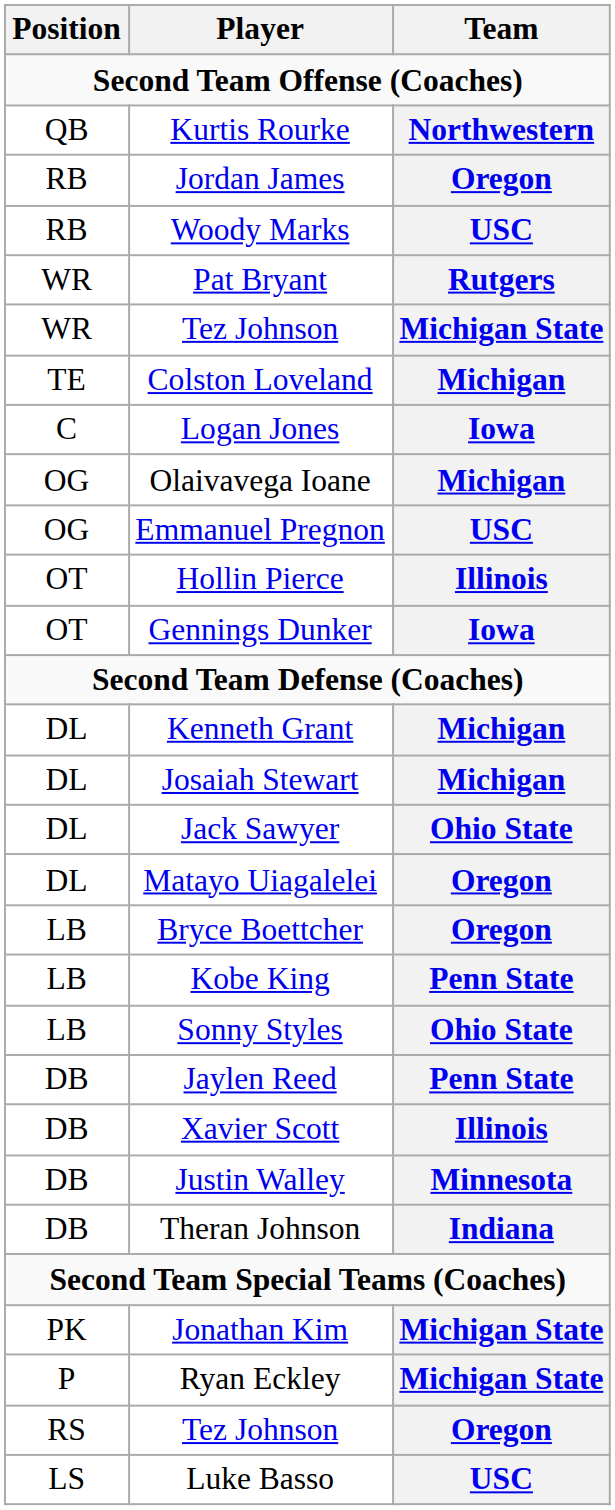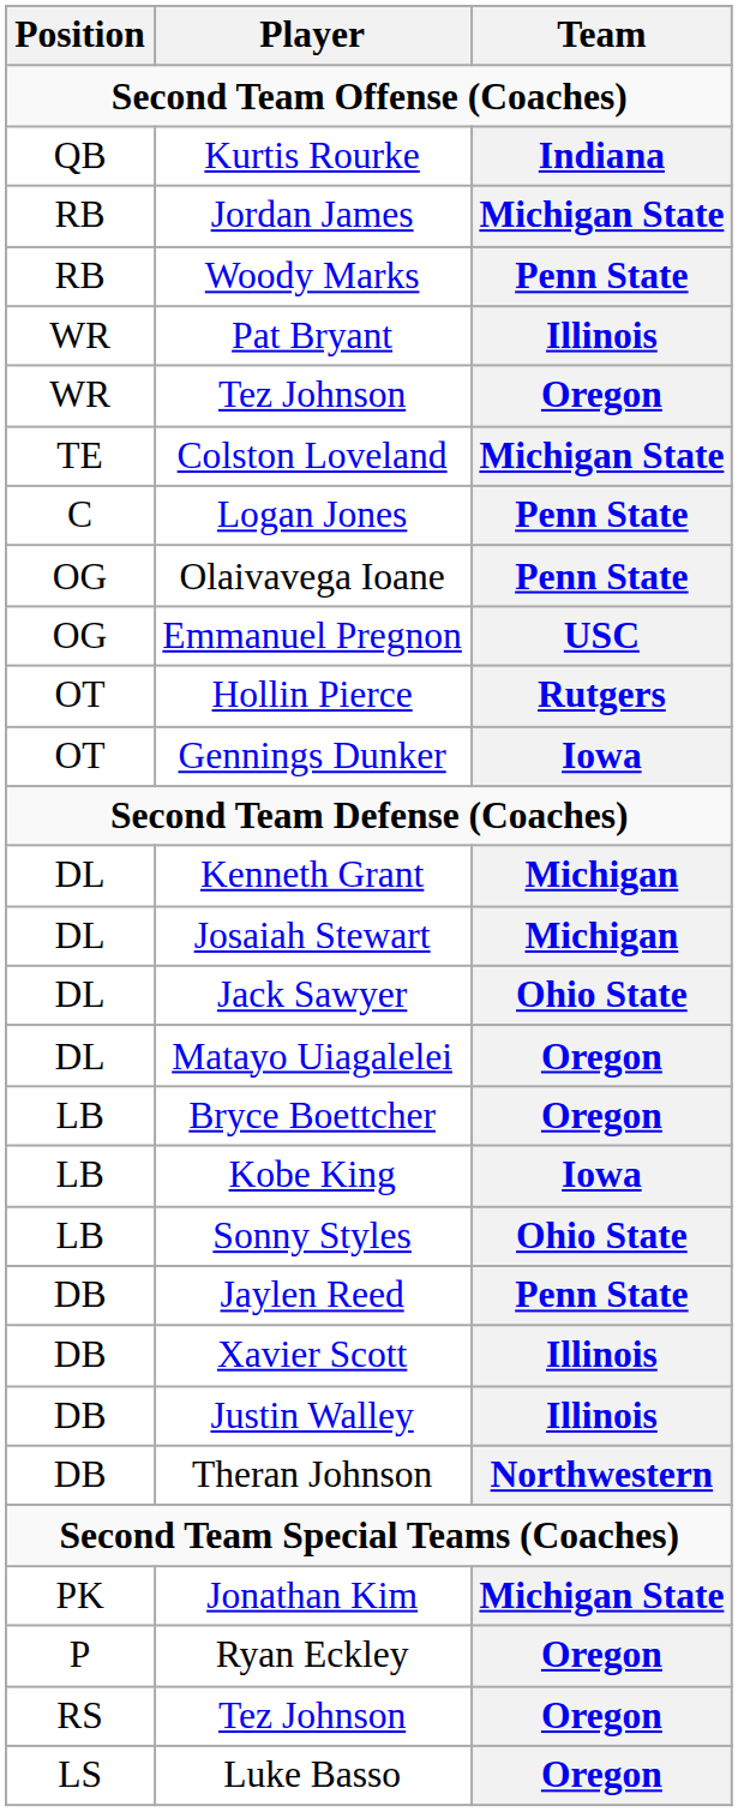Kurtis Rourke | Team: Northwestern -> Indiana
Jordan James | Team: Oregon -> Michigan State
Woody Marks | Team: USC -> Penn State
Pat Bryant | Team: Rutgers -> Illinois
WR / Tez Johnson | Team: Michigan State -> Oregon
Colston Loveland | Team: Michigan -> Michigan State
Logan Jones | Team: Iowa -> Penn State
Olaivavega Ioane | Team: Michigan -> Penn State
Hollin Pierce | Team: Illinois -> Rutgers
Kobe King | Team: Penn State -> Iowa
Justin Walley | Team: Minnesota -> Illinois
Theran Johnson | Team: Indiana -> Northwestern
Ryan Eckley | Team: Michigan State -> Oregon
Luke Basso | Team: USC -> Oregon
